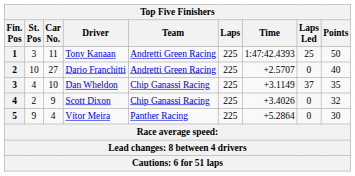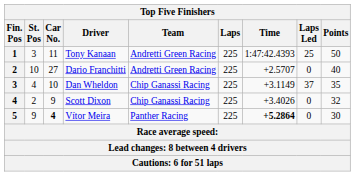Vítor Meira | Car No.: normal -> bold
Vítor Meira | Time: normal -> bold
